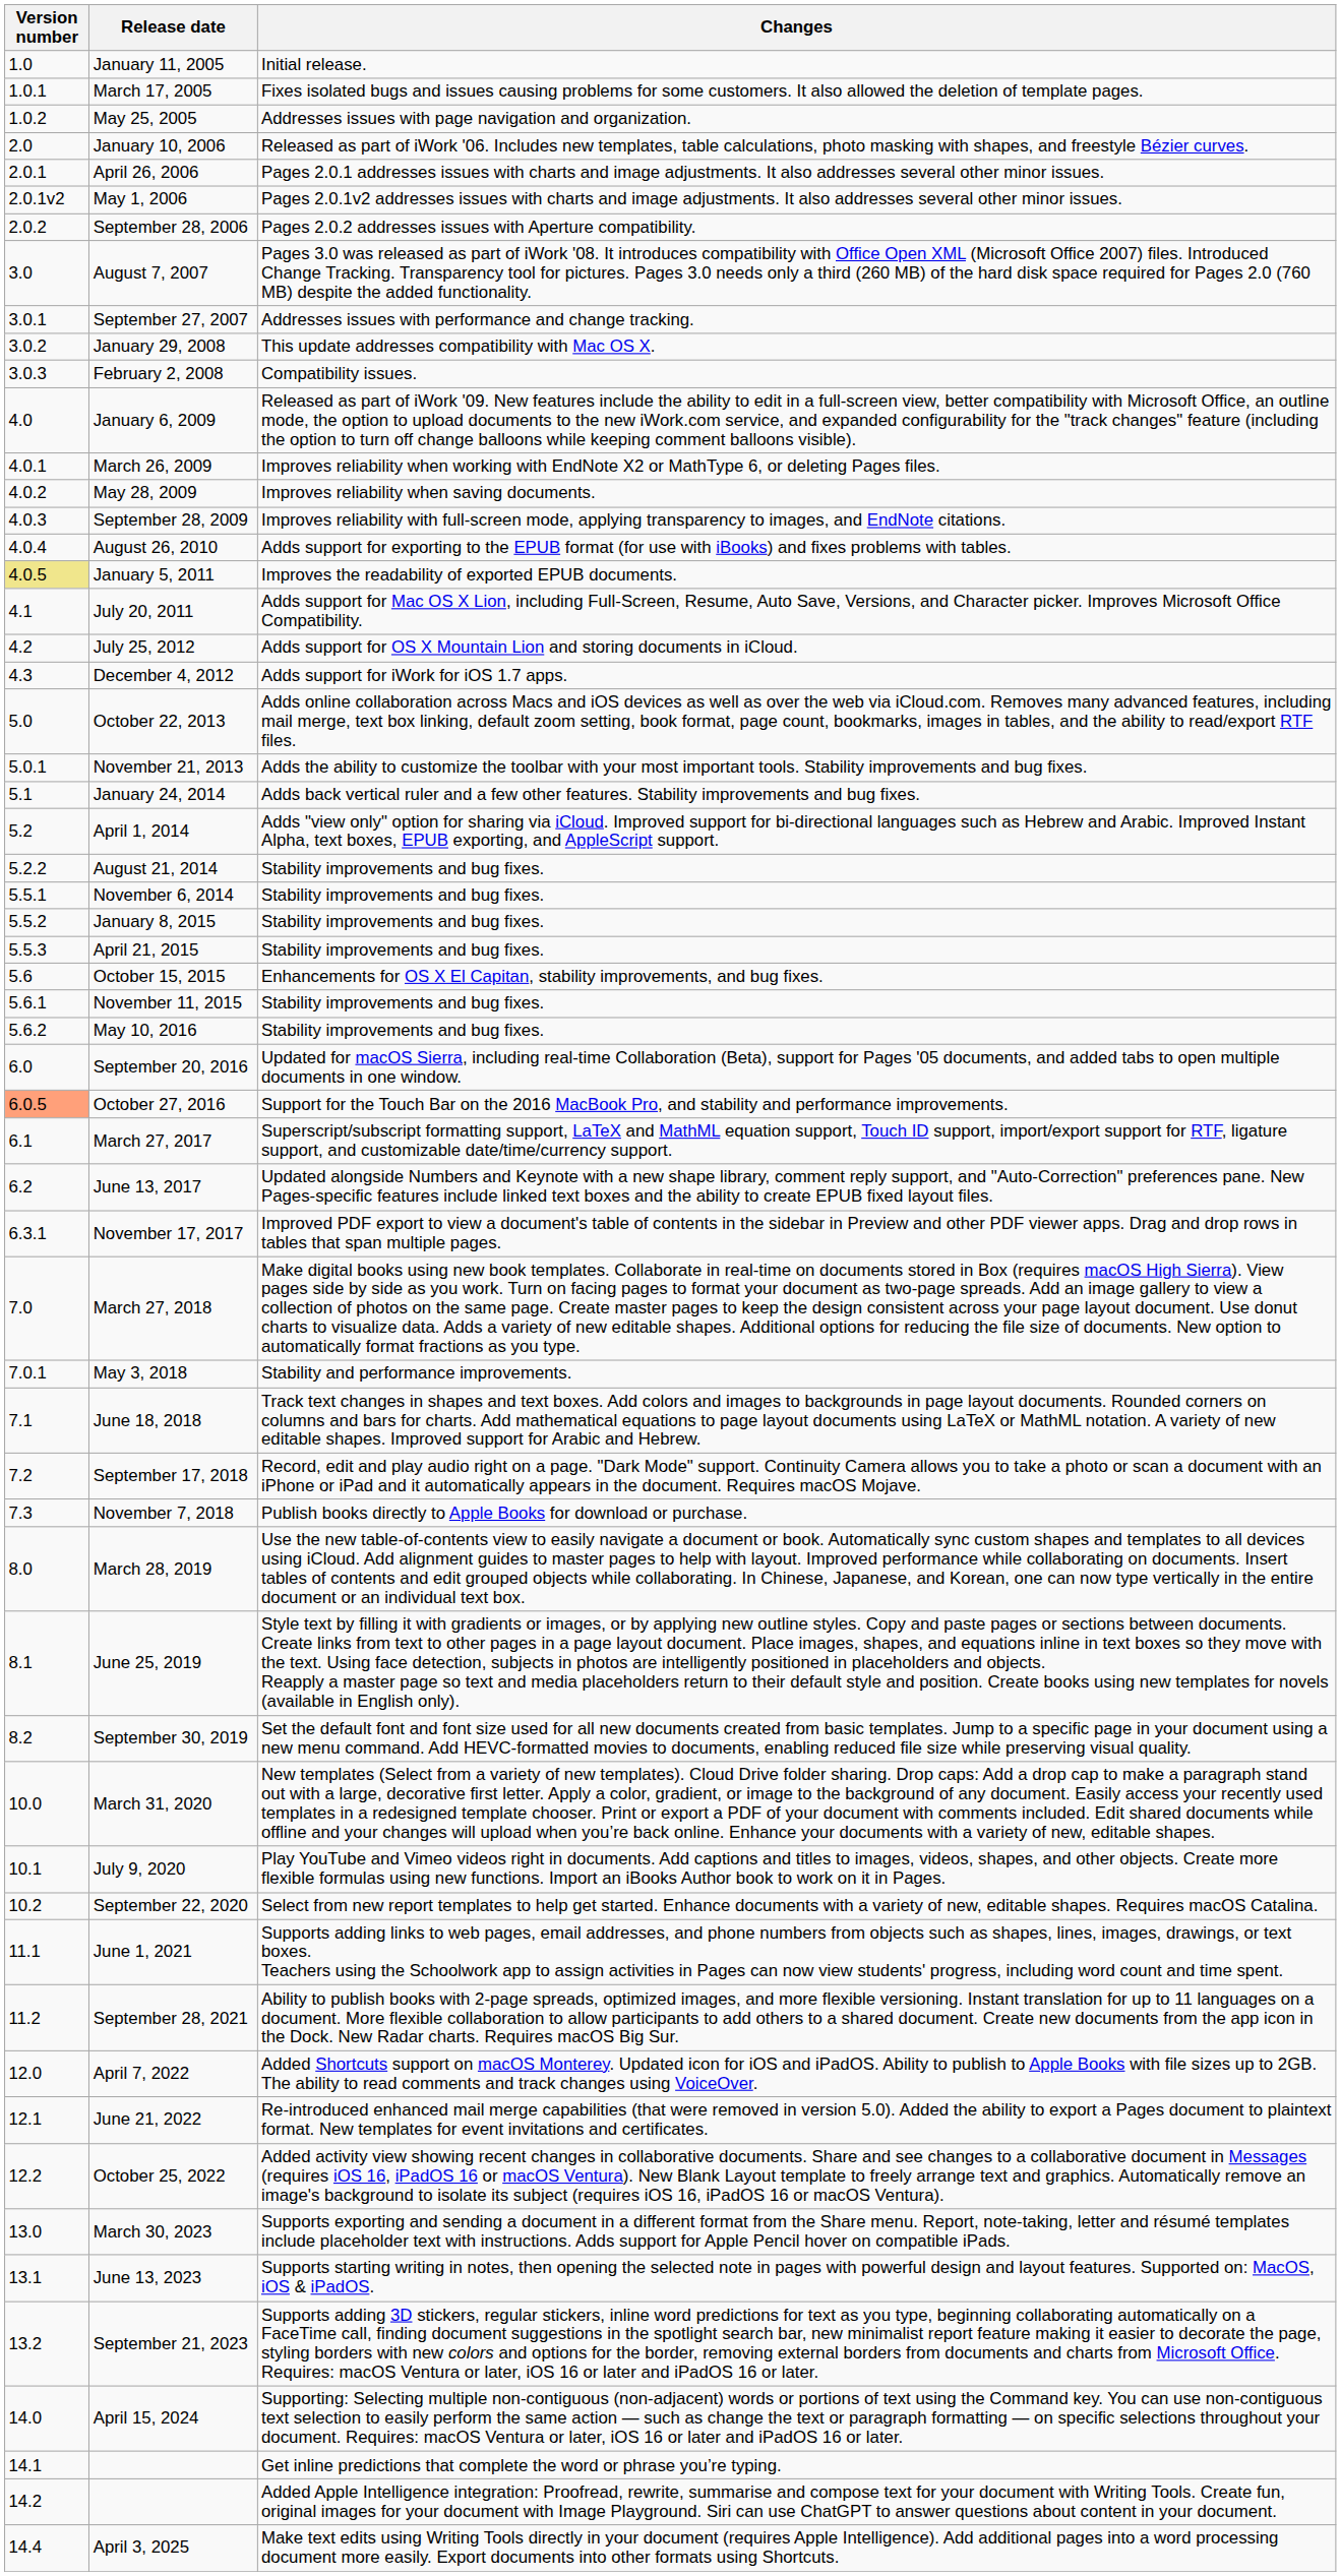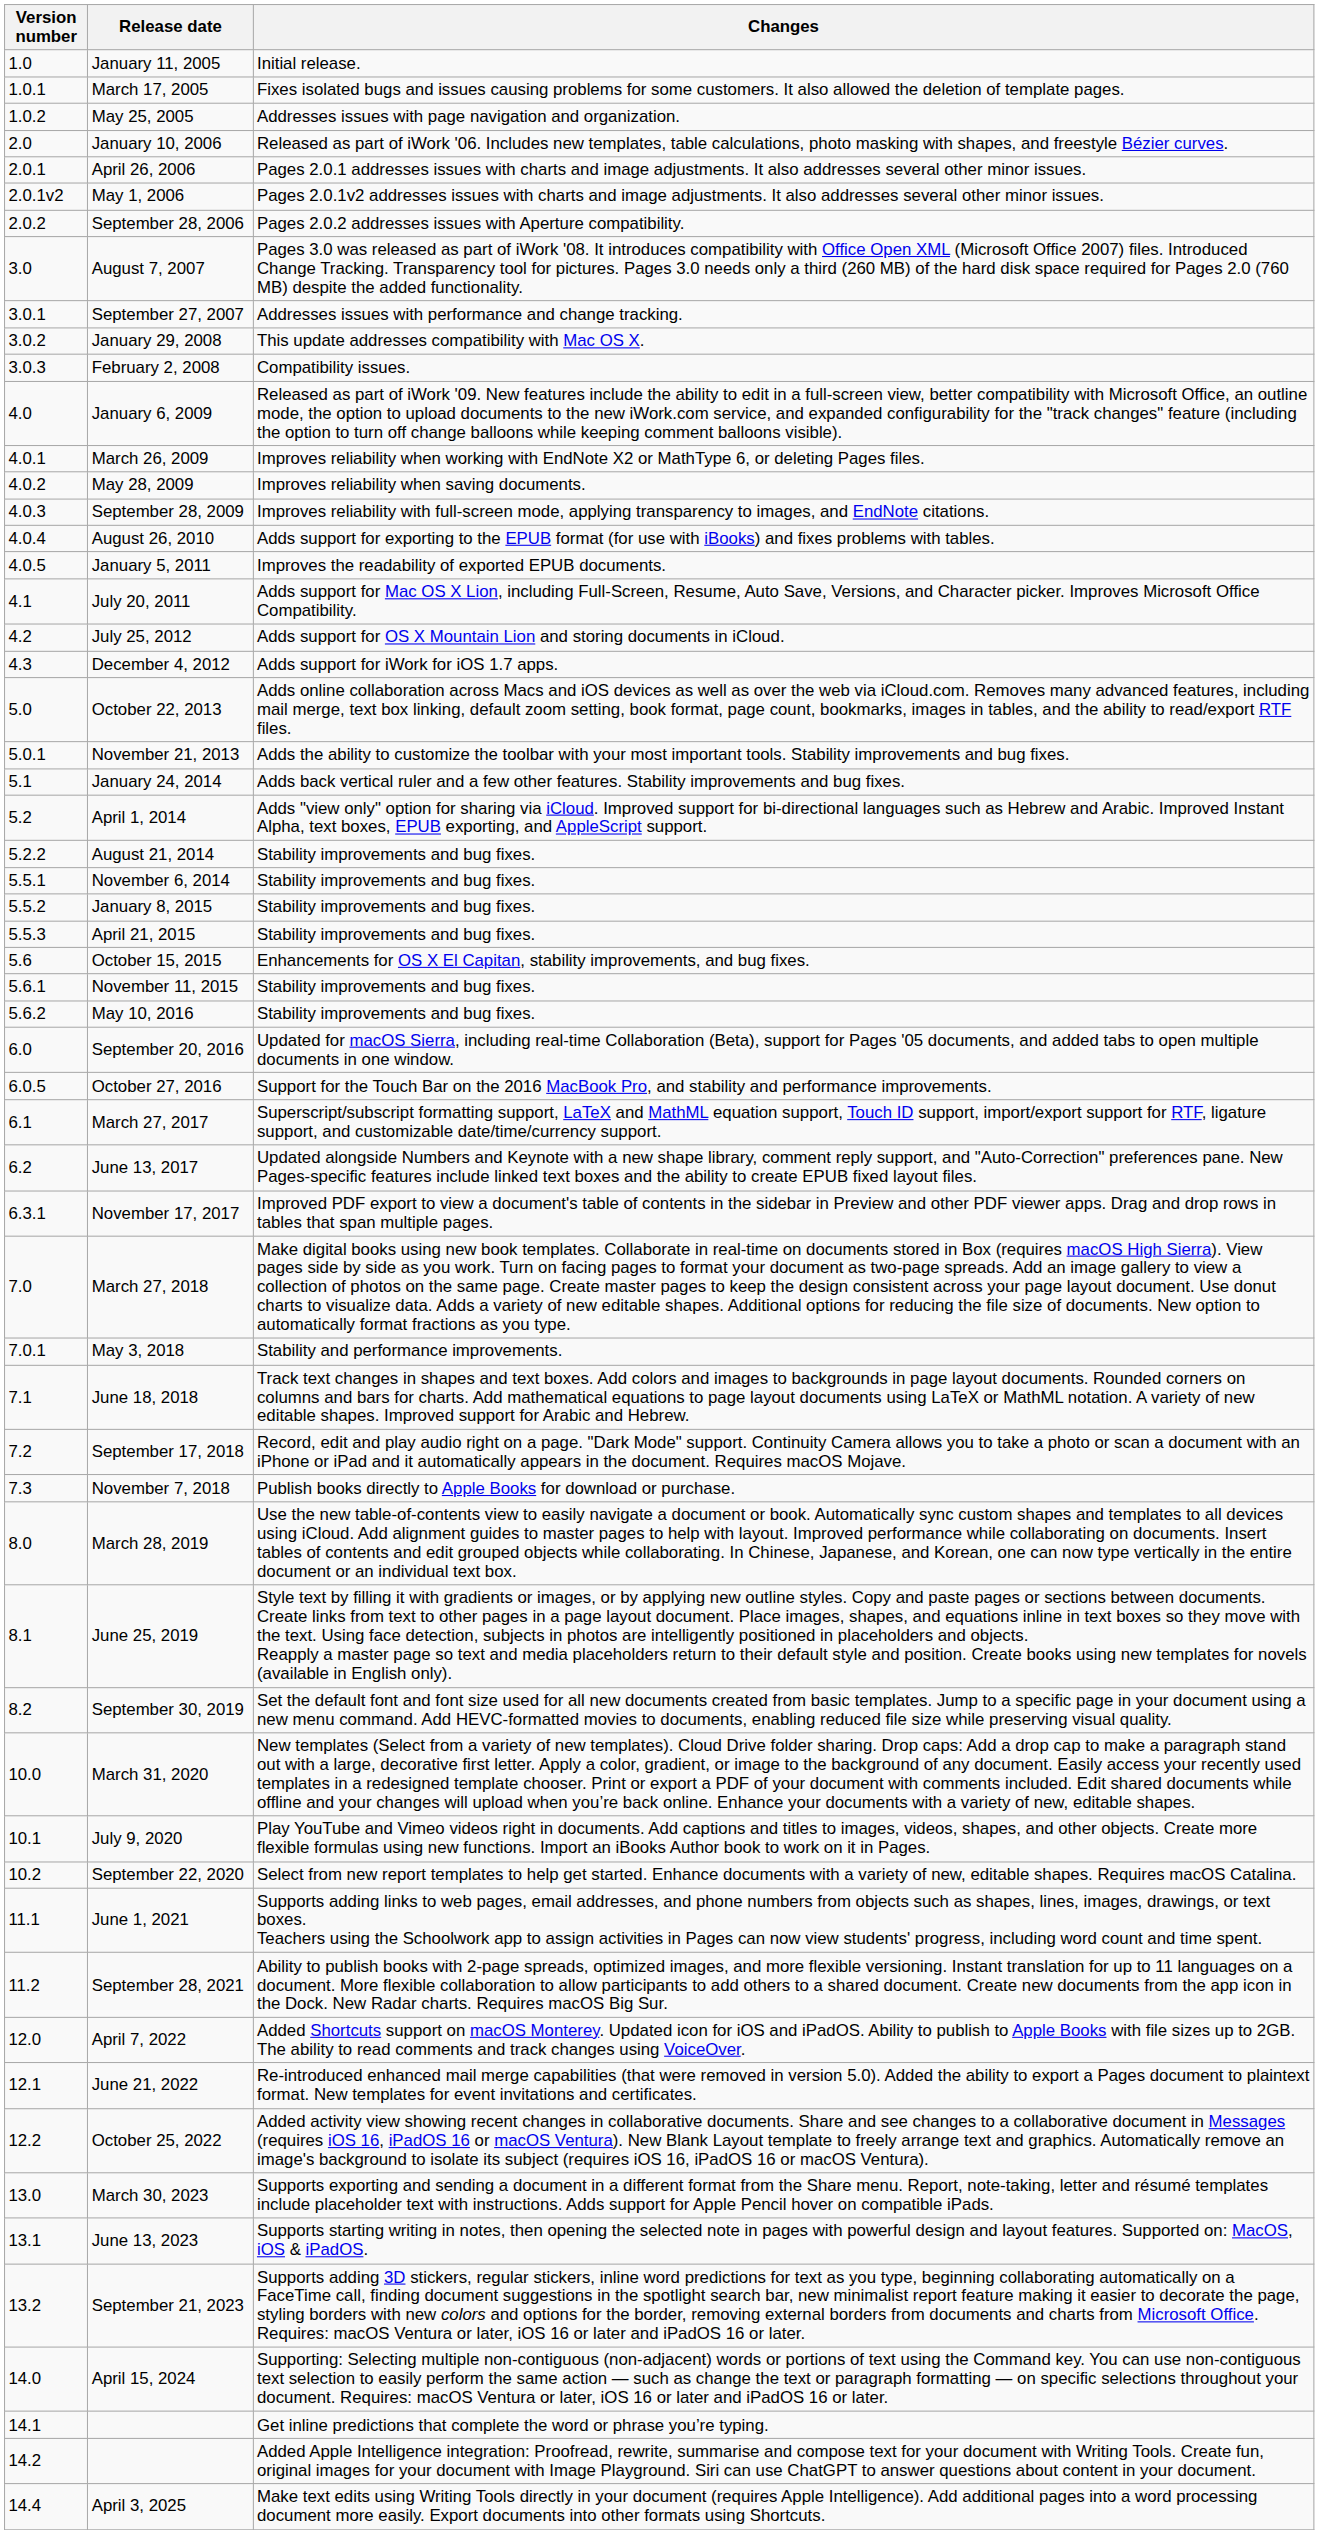January 5, 2011 | Version number: khaki background -> no background
October 27, 2016 | Version number: lightsalmon background -> no background
